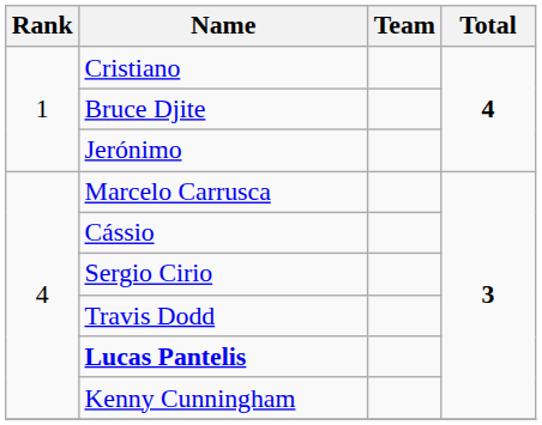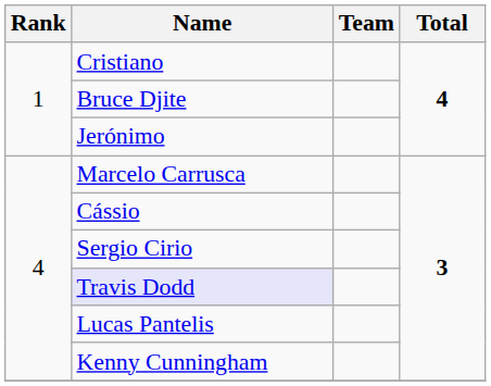Travis Dodd | Name: no background -> lavender background
Lucas Pantelis | Name: bold -> normal
